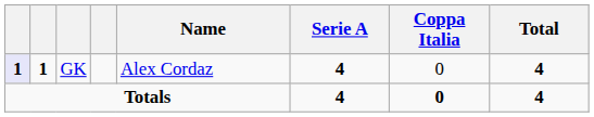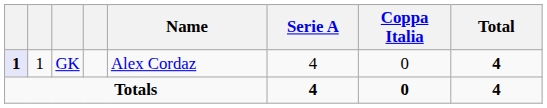row 2 | column 2: bold -> normal
row 2 | Serie A: bold -> normal
